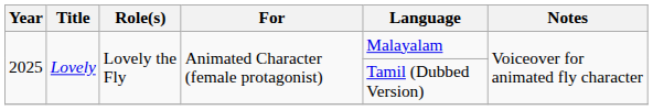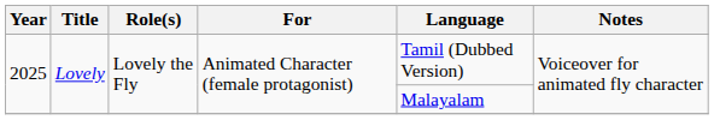row 2 | Language: Malayalam -> Tamil (Dubbed Version)
row 3 | Language: Tamil (Dubbed Version) -> Malayalam
